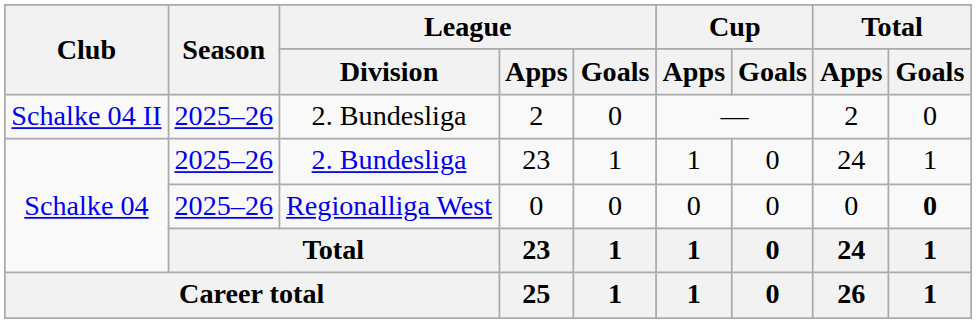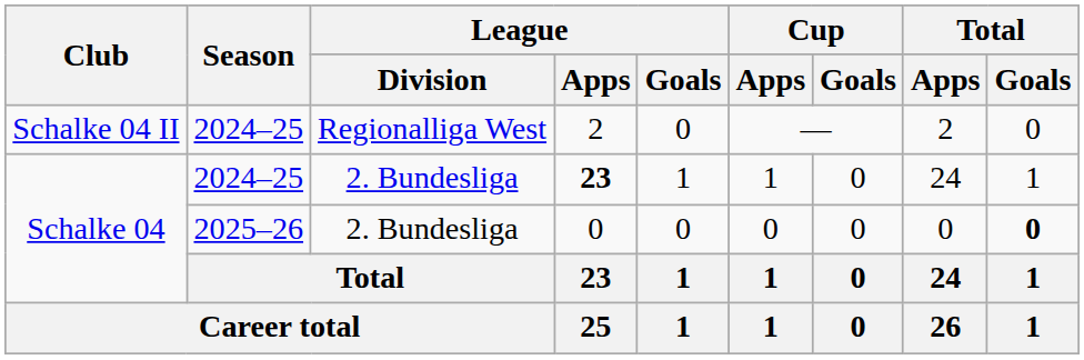row 3 | Season: 2025–26 -> 2024–25
row 3 | League / Division: 2. Bundesliga -> Regionalliga West
row 4 | Season: 2025–26 -> 2024–25
row 4 | League / Apps: normal -> bold
row 5 | League / Division: Regionalliga West -> 2. Bundesliga
